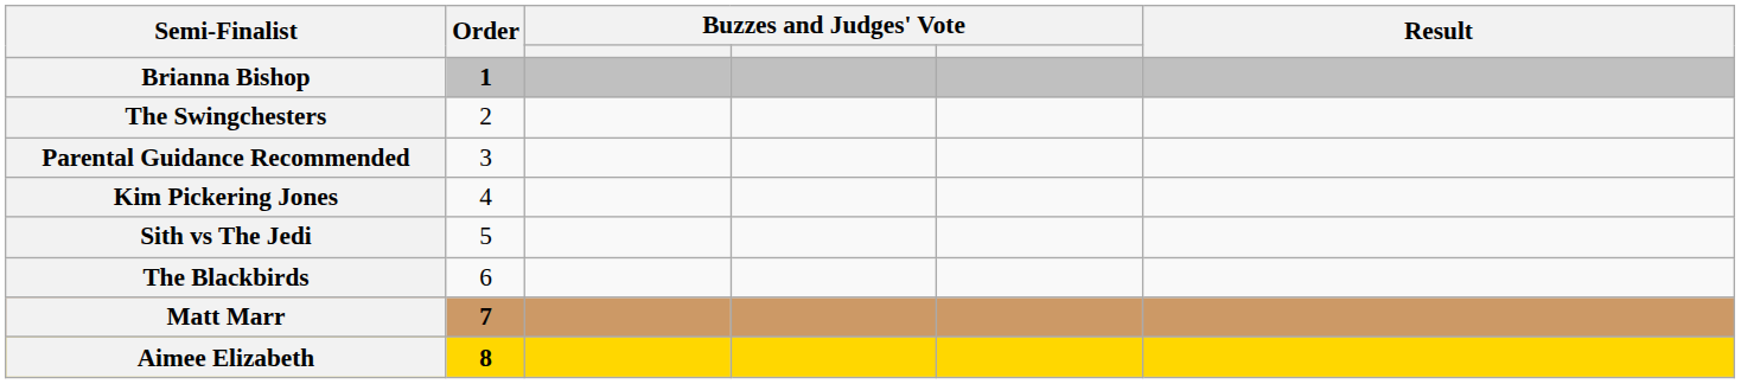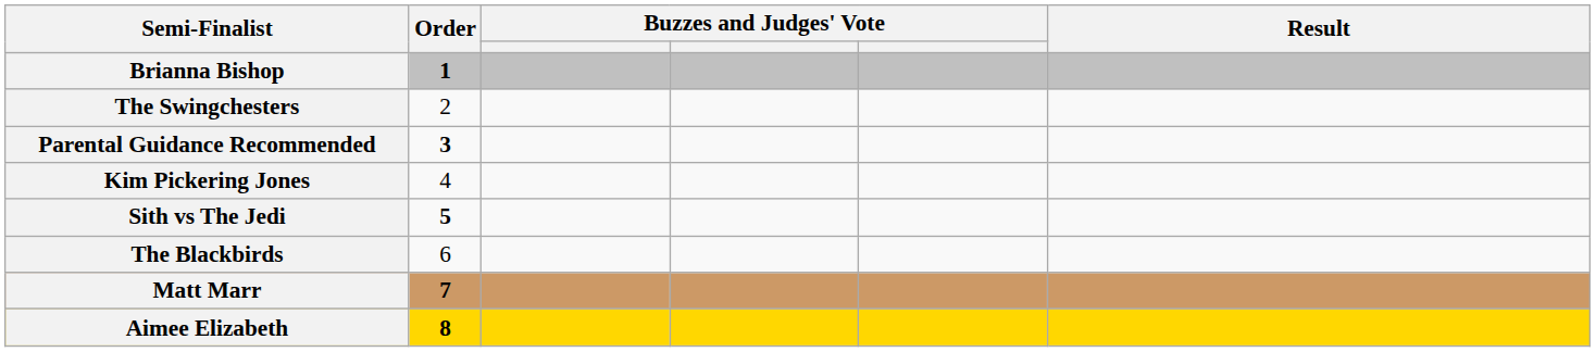Parental Guidance Recommended | Order: normal -> bold
Sith vs The Jedi | Order: normal -> bold
